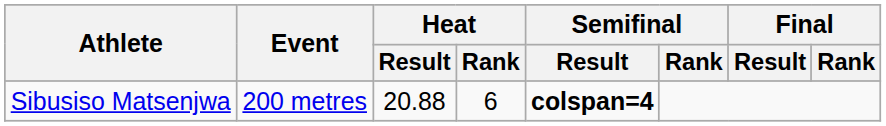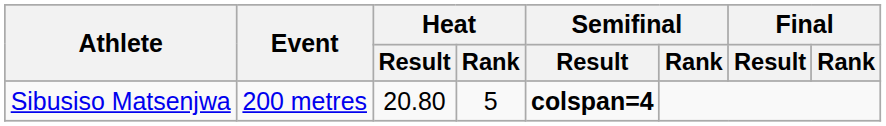Sibusiso Matsenjwa | Heat / Result: 20.88 -> 20.80
Sibusiso Matsenjwa | Heat / Rank: 6 -> 5
